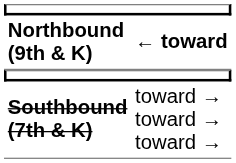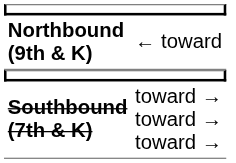row 1 | column 2: bold -> normal
